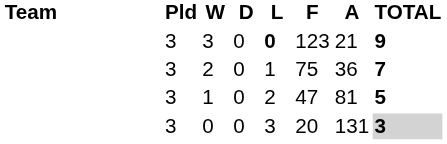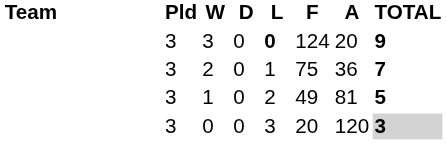row 2 | column 6: 123 -> 124
row 2 | column 7: 21 -> 20
row 4 | column 6: 47 -> 49
row 5 | column 7: 131 -> 120
